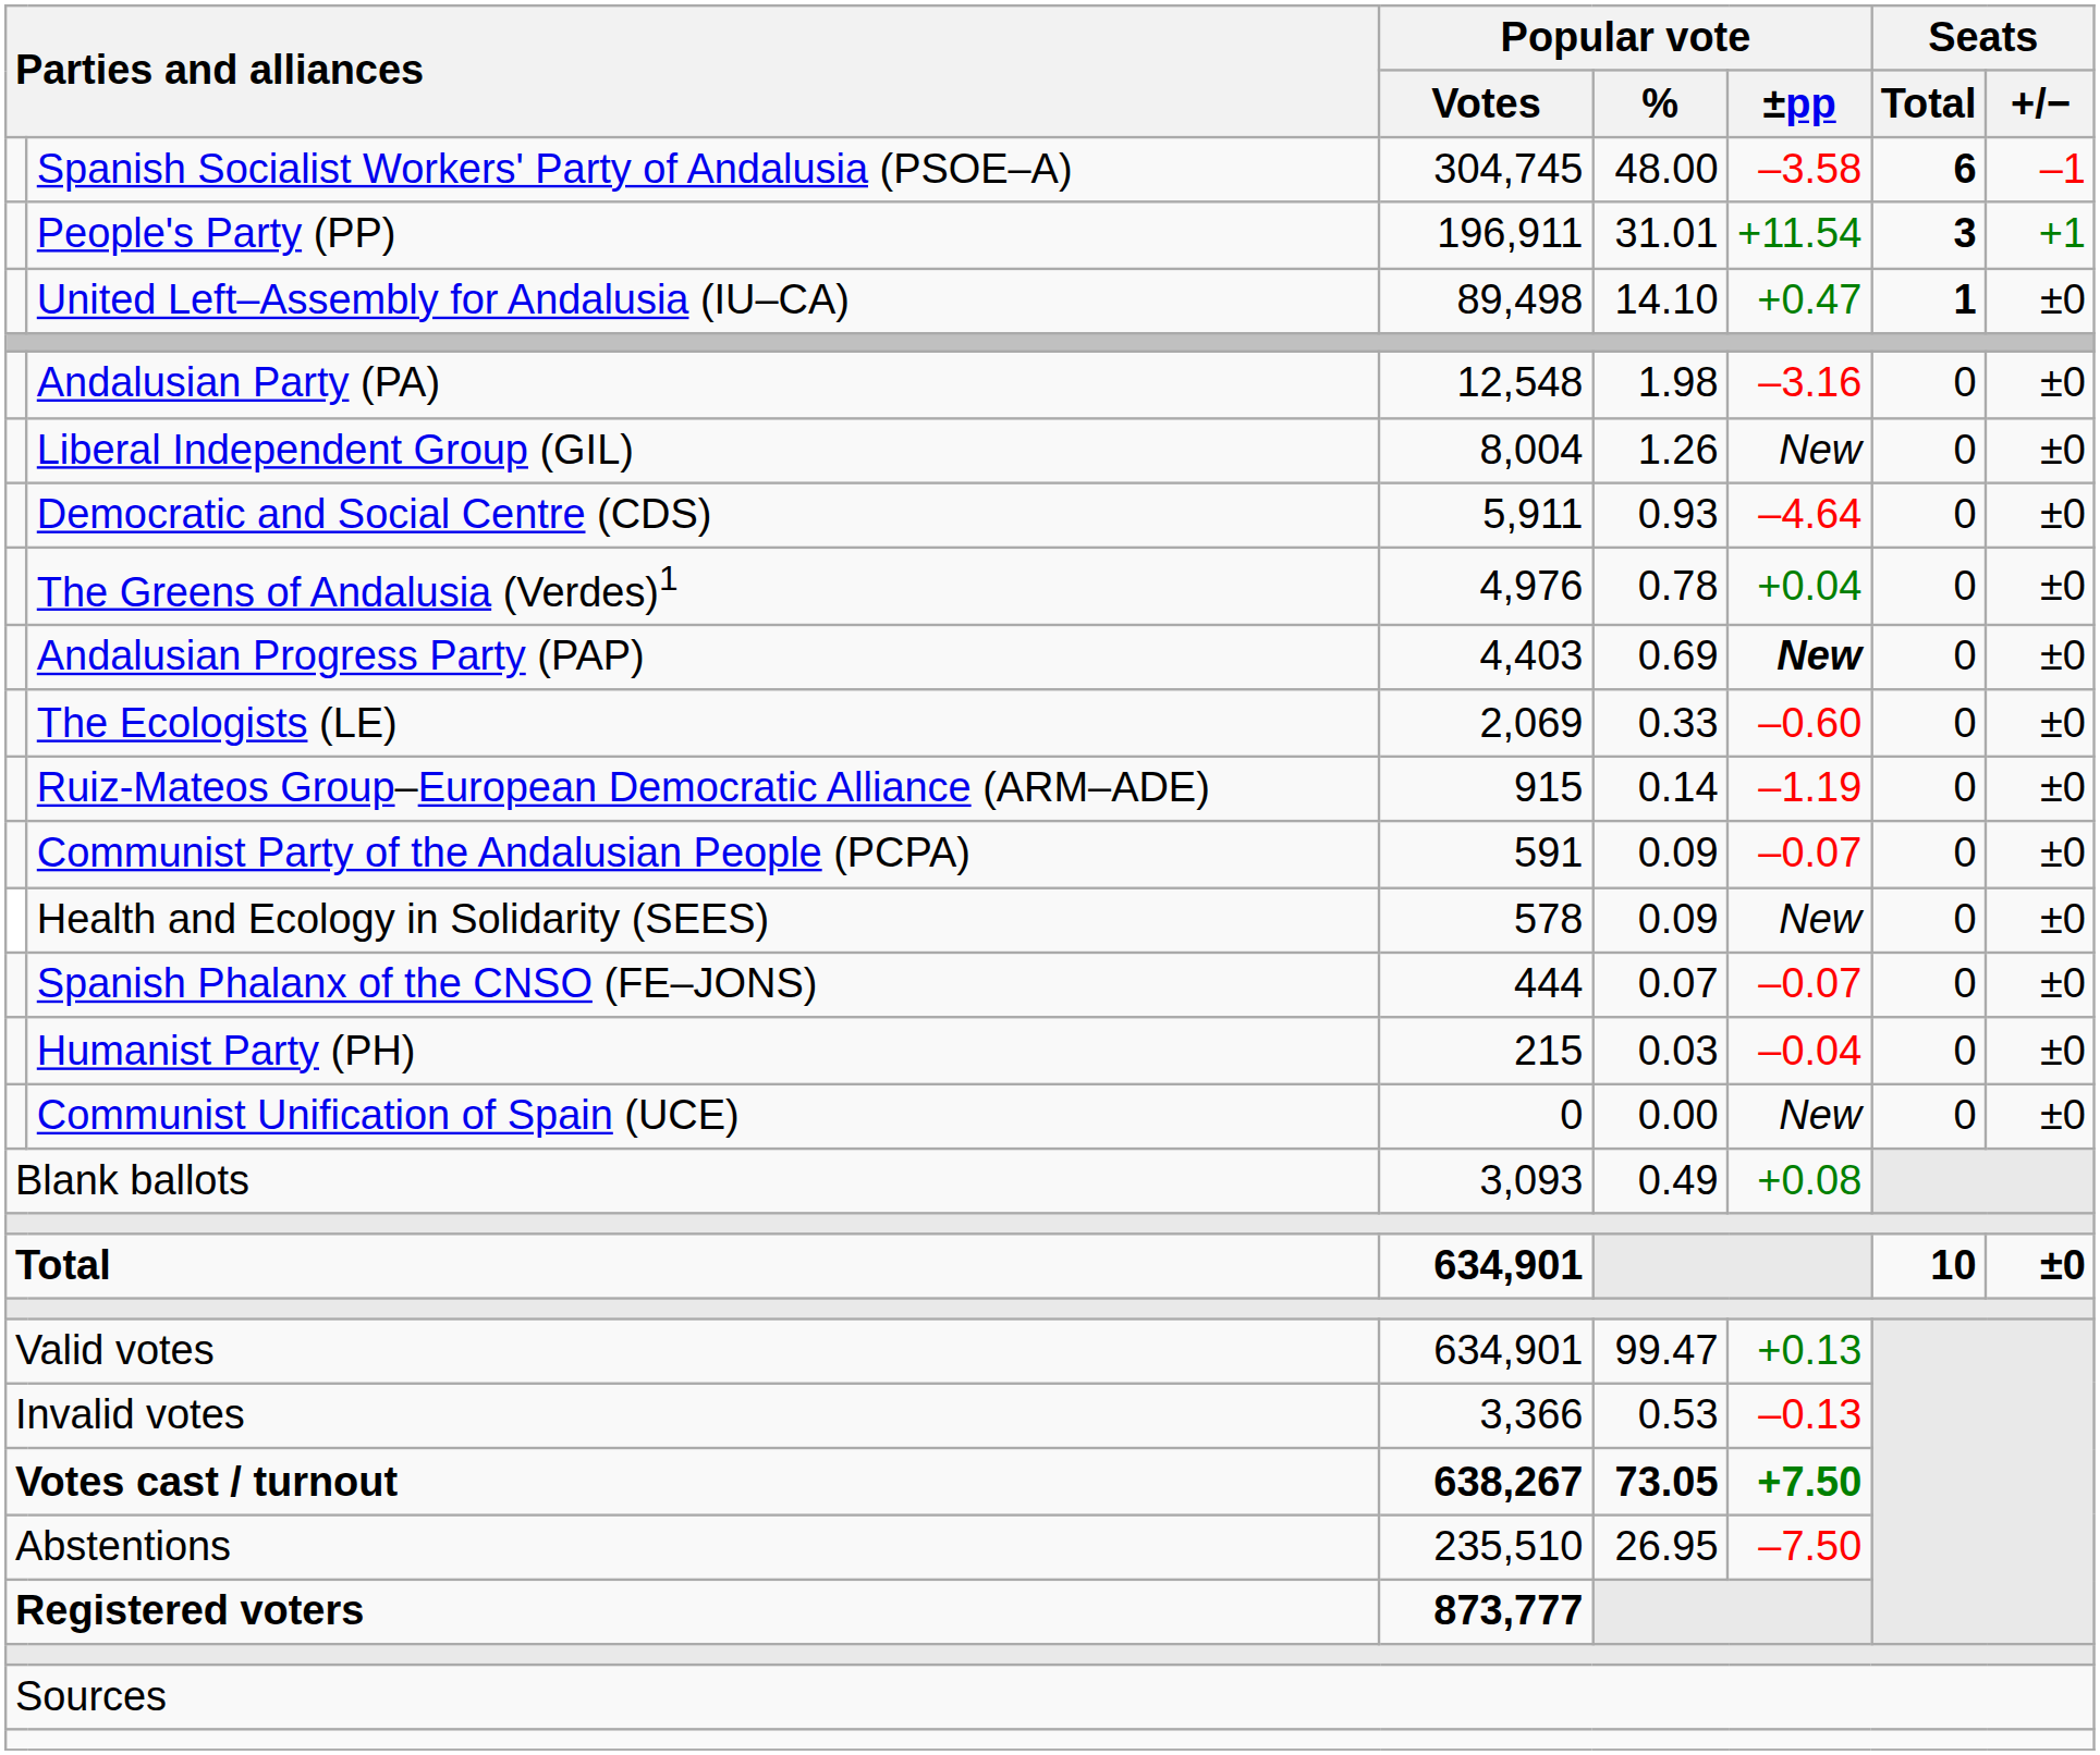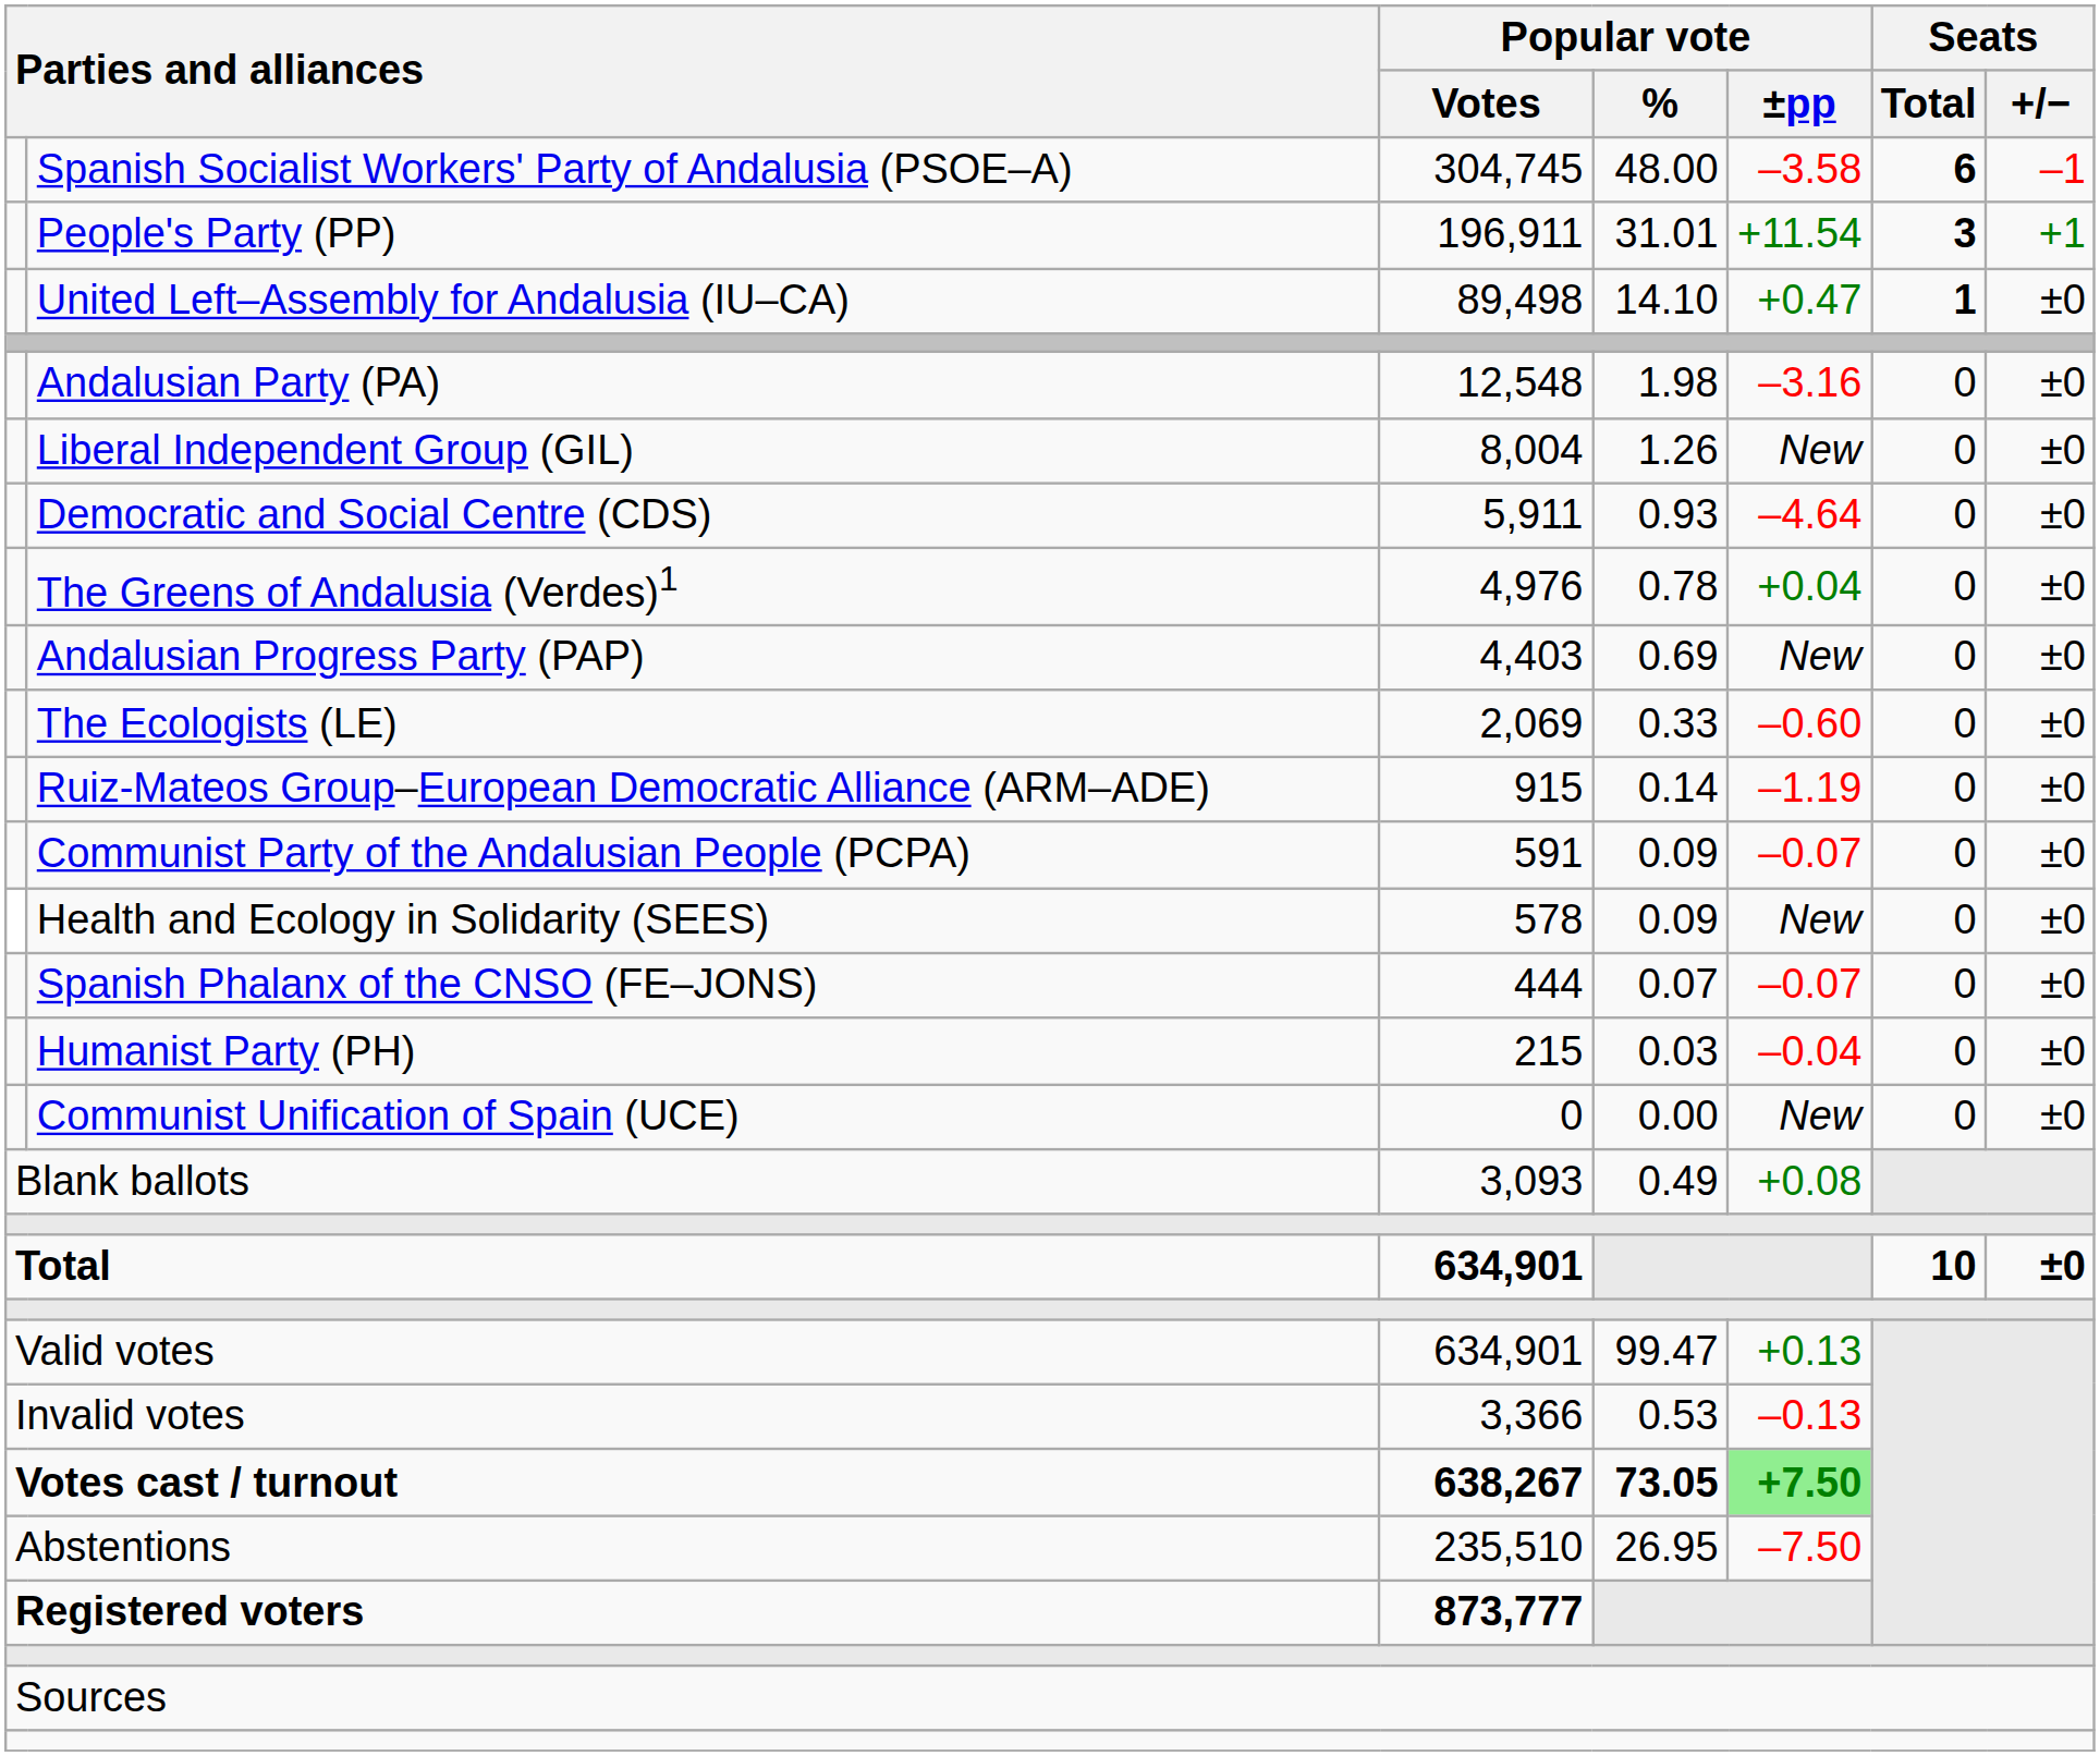Andalusian Progress Party (PAP) | Popular vote / ±pp: bold -> normal
Votes cast / turnout | Popular vote / ±pp: no background -> lightgreen background
